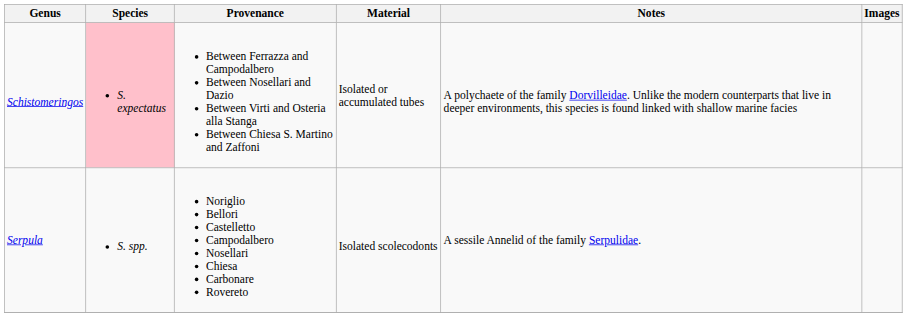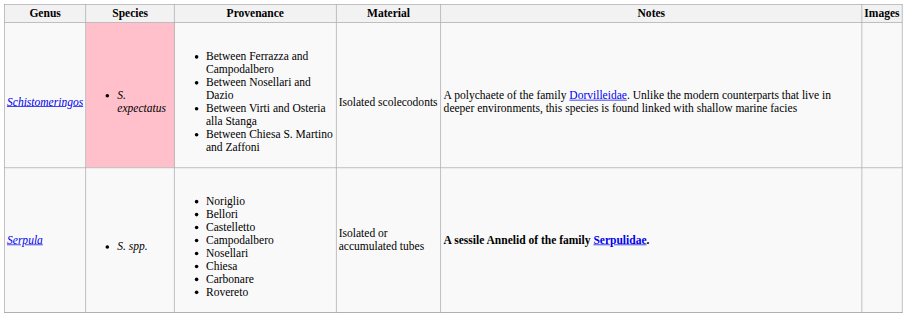Schistomeringos | Material: Isolated or accumulated tubes -> Isolated scolecodonts
Serpula | Material: Isolated scolecodonts -> Isolated or accumulated tubes
Serpula | Notes: normal -> bold
